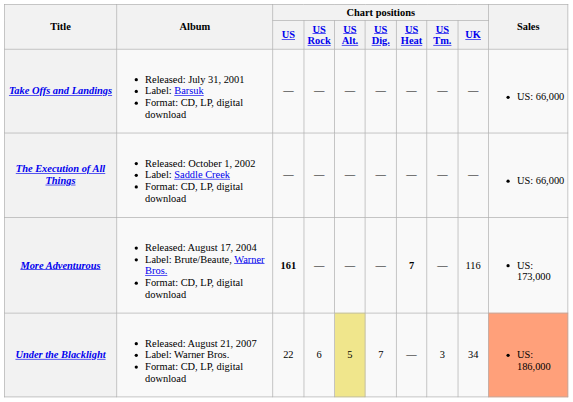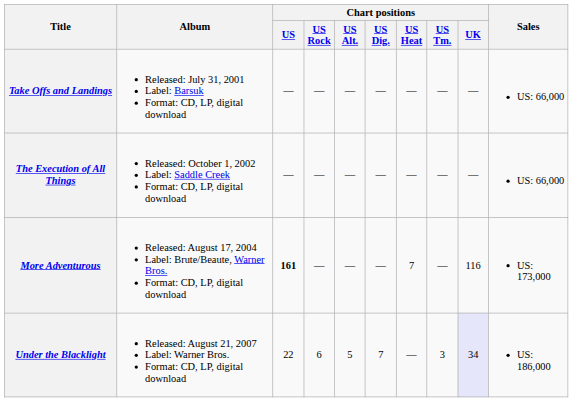More Adventurous | Chart positions / US Heat: bold -> normal
Under the Blacklight | Chart positions / US Alt.: khaki background -> no background
Under the Blacklight | Chart positions / UK: no background -> lavender background
Under the Blacklight | Sales: lightsalmon background -> no background
